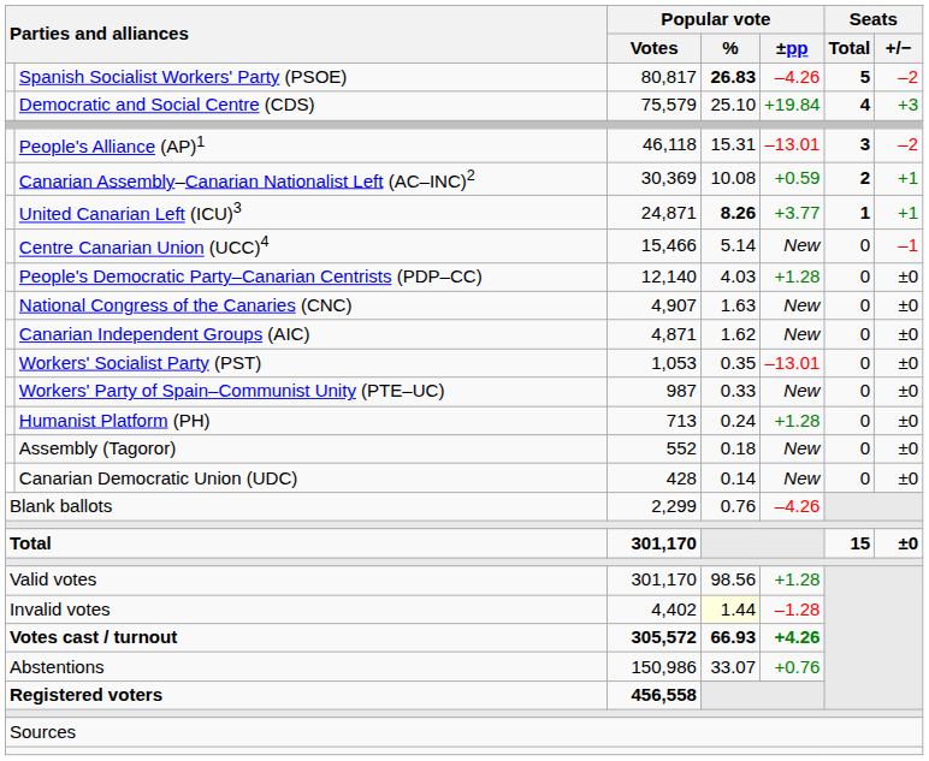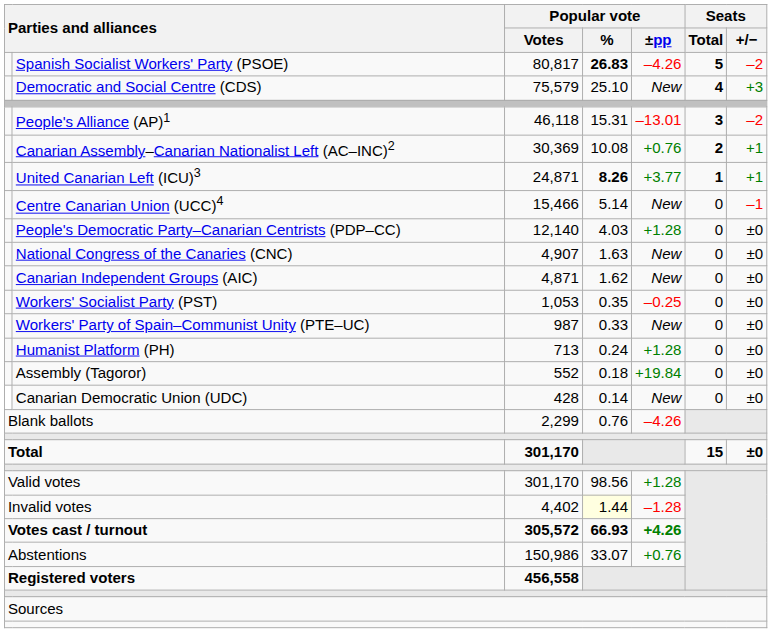Democratic and Social Centre (CDS) | Popular vote / ±pp: +19.84 -> New
Canarian Assembly–Canarian Nationalist Left (AC–INC)2 | Popular vote / ±pp: +0.59 -> +0.76
Workers' Socialist Party (PST) | Popular vote / ±pp: –13.01 -> –0.25
Assembly (Tagoror) | Popular vote / ±pp: New -> +19.84
